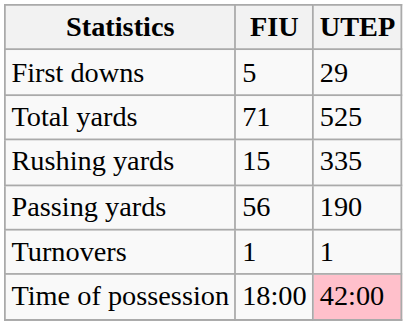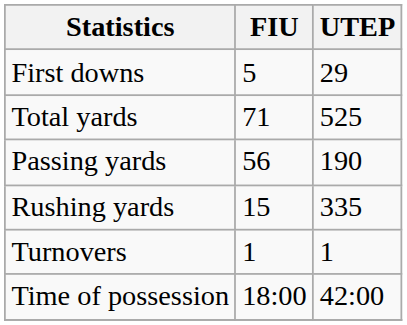rows swapped: Rushing yards <-> Passing yards
Time of possession | UTEP: pink background -> no background
